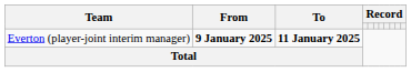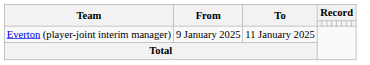Everton (player-joint interim manager) | From: bold -> normal
Everton (player-joint interim manager) | To: bold -> normal
